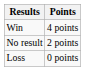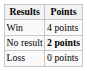No result | Points: normal -> bold
